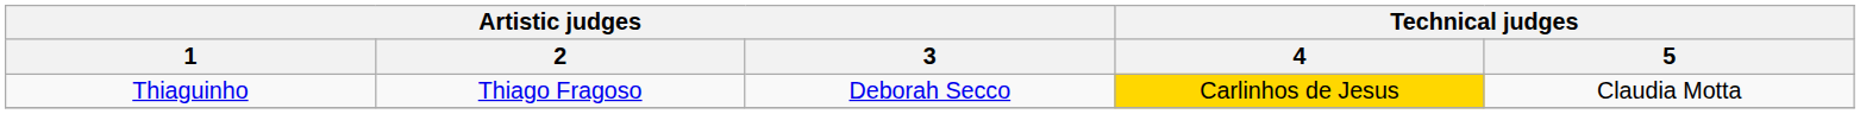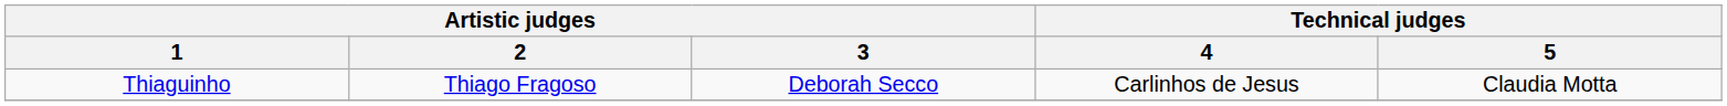Thiaguinho | Technical judges / 4: gold background -> no background
